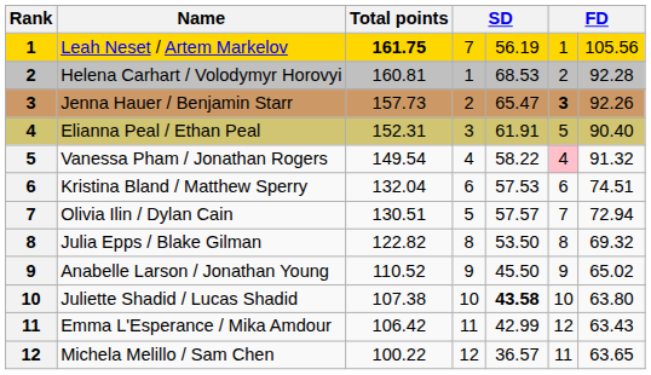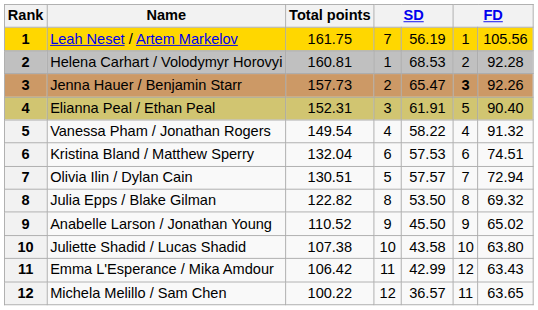Leah Neset / Artem Markelov | Total points: bold -> normal
Vanessa Pham / Jonathan Rogers | column 6: pink background -> no background
Juliette Shadid / Lucas Shadid | column 5: bold -> normal
